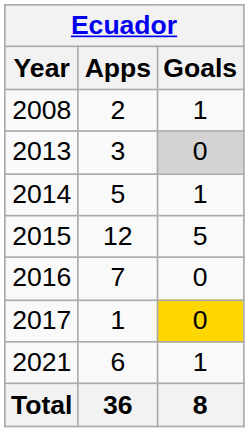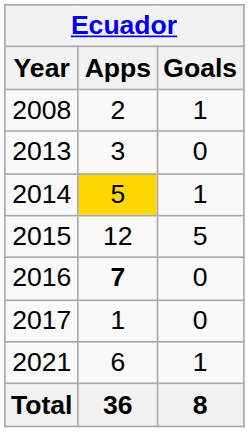2013 | Goals: lightgrey background -> no background
2014 | Apps: no background -> gold background
2016 | Apps: normal -> bold
2017 | Goals: gold background -> no background
